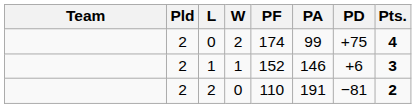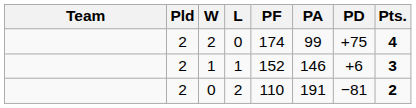columns swapped: W <-> L
